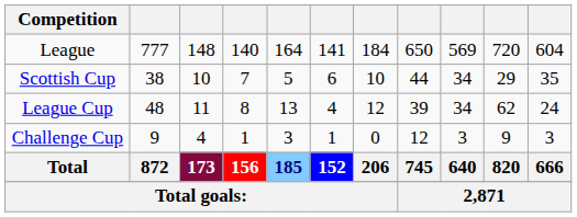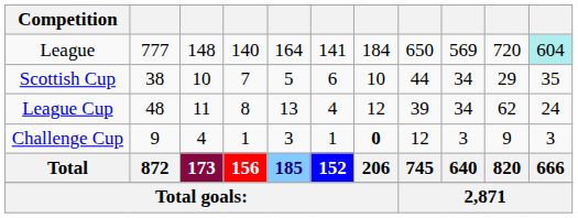League | column 11: no background -> paleturquoise background
Challenge Cup | column 7: normal -> bold
